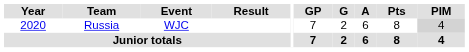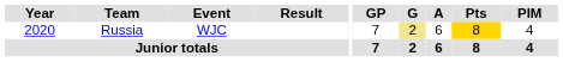Russia | G: no background -> khaki background
Russia | Pts: no background -> gold background
Russia | PIM: lightgrey background -> no background
